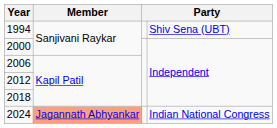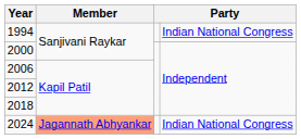1994 | column 4: Shiv Sena (UBT) -> Indian National Congress
